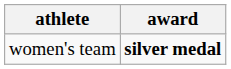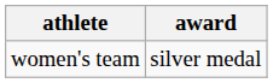women's team | award: bold -> normal
